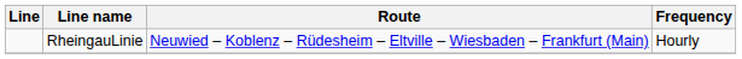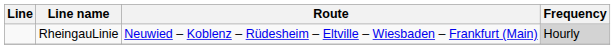RheingauLinie | Frequency: no background -> lightgrey background
